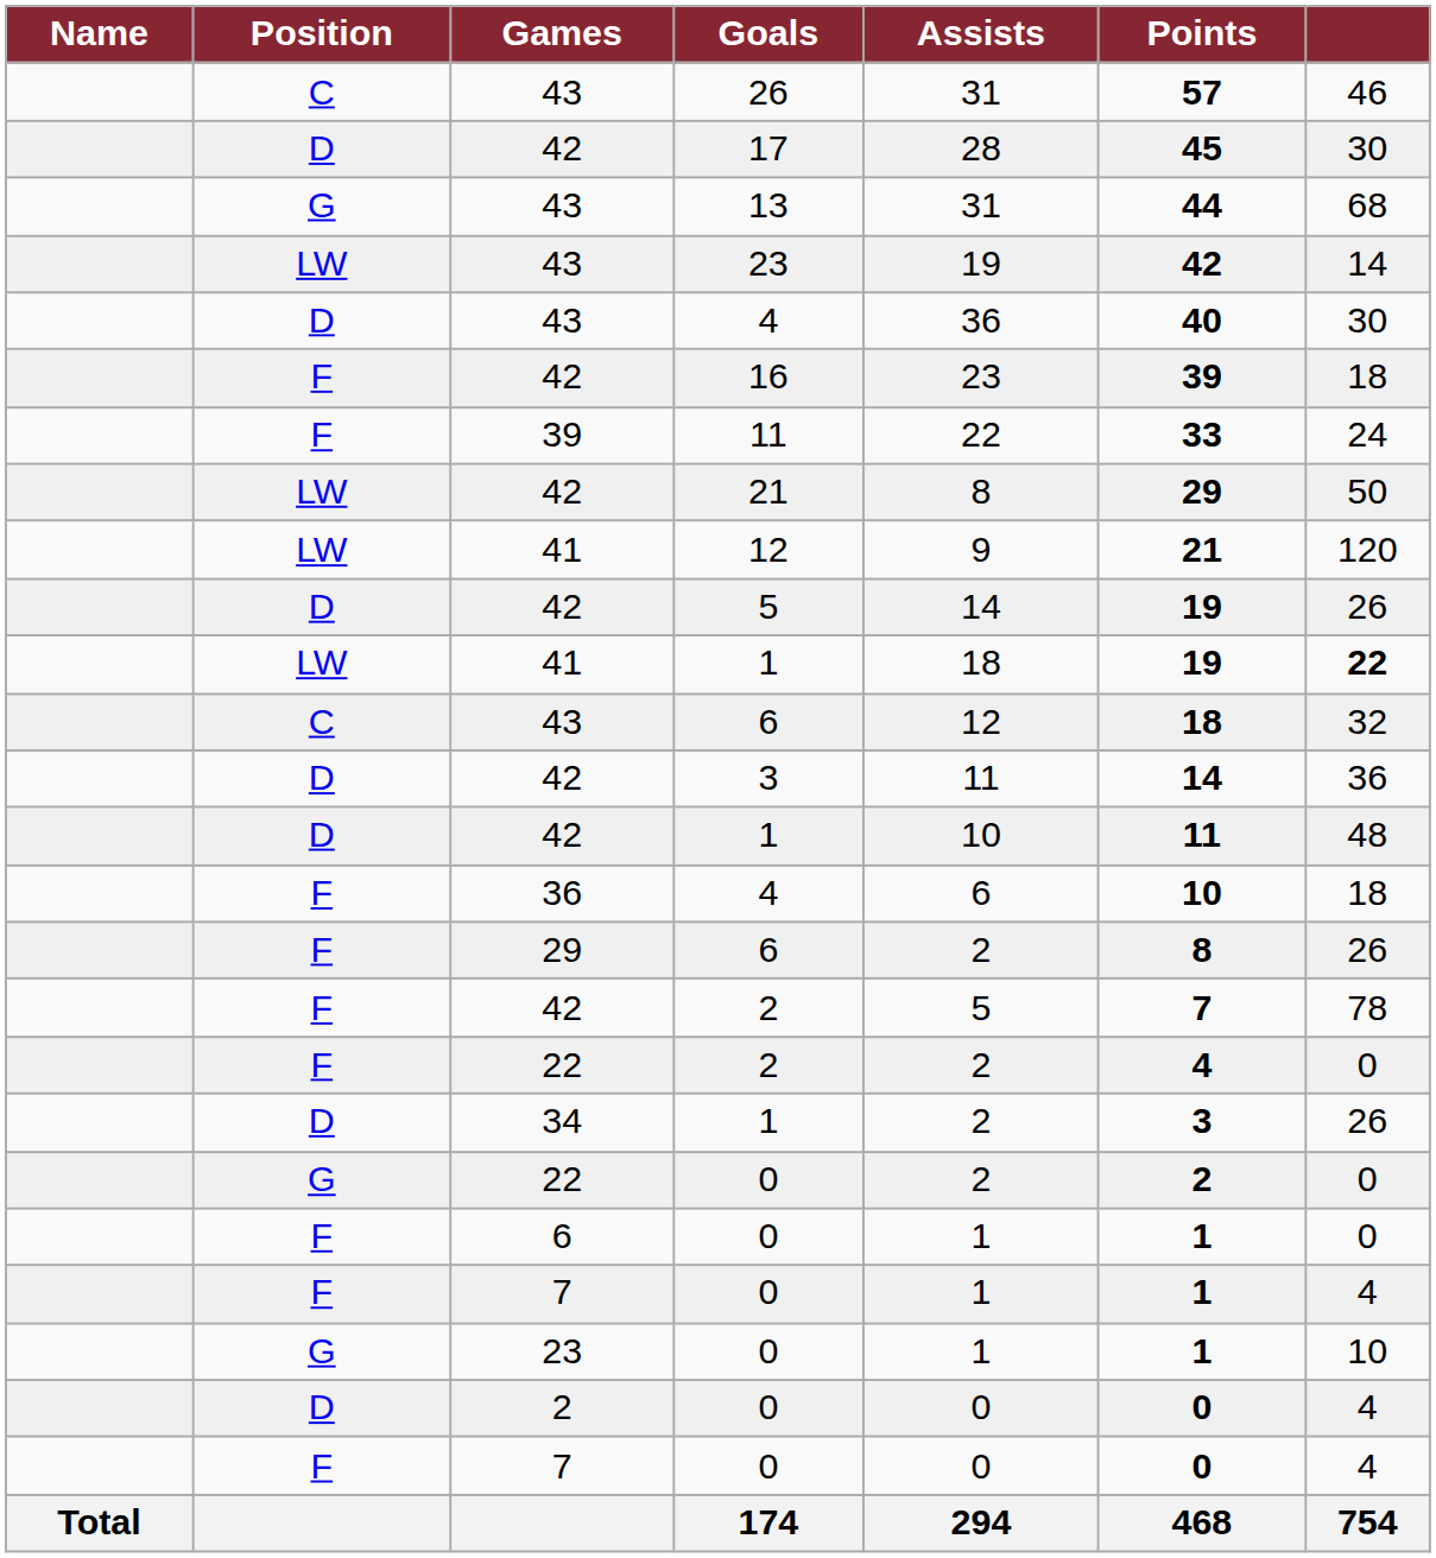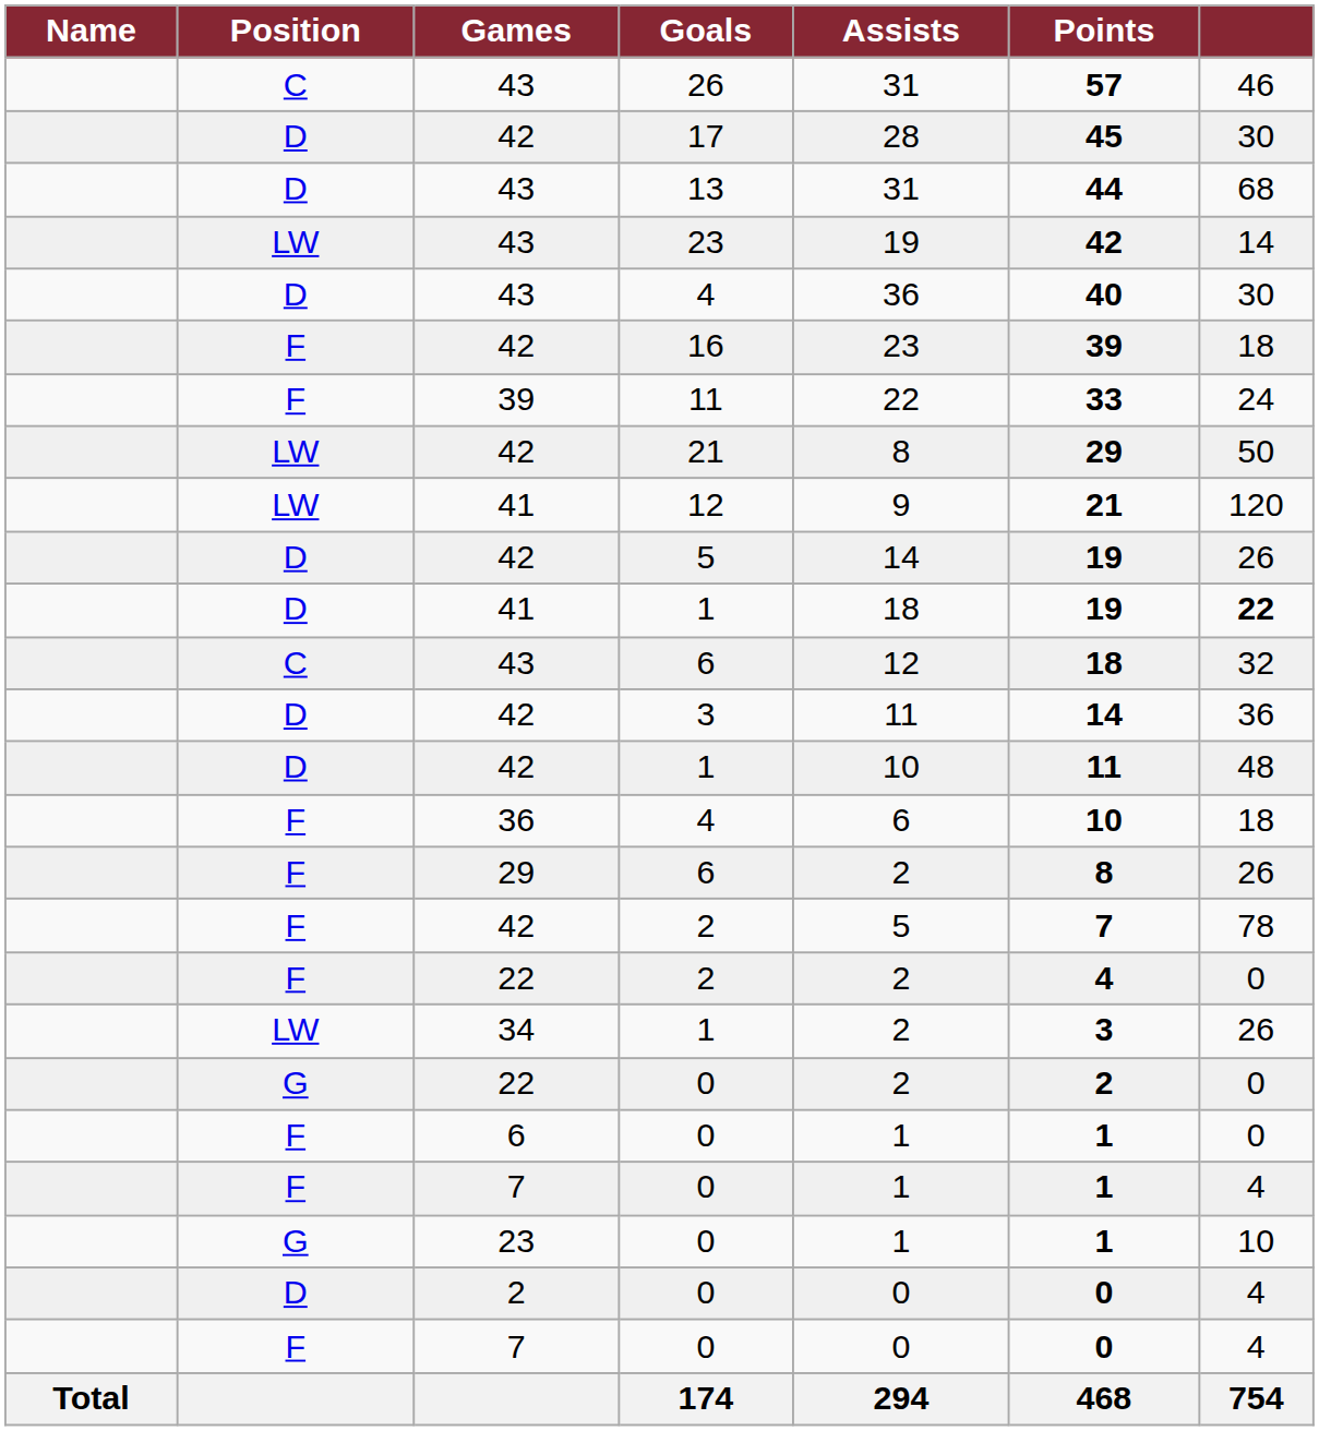13 | Position: G -> D
41 / 1 | Position: LW -> D
34 / 1 | Position: D -> LW
